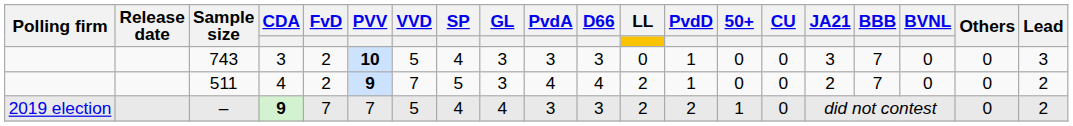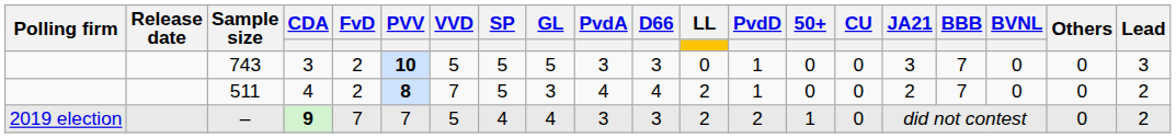743 | SP: 4 -> 5
743 | GL: 3 -> 5
511 | PVV: 9 -> 8
